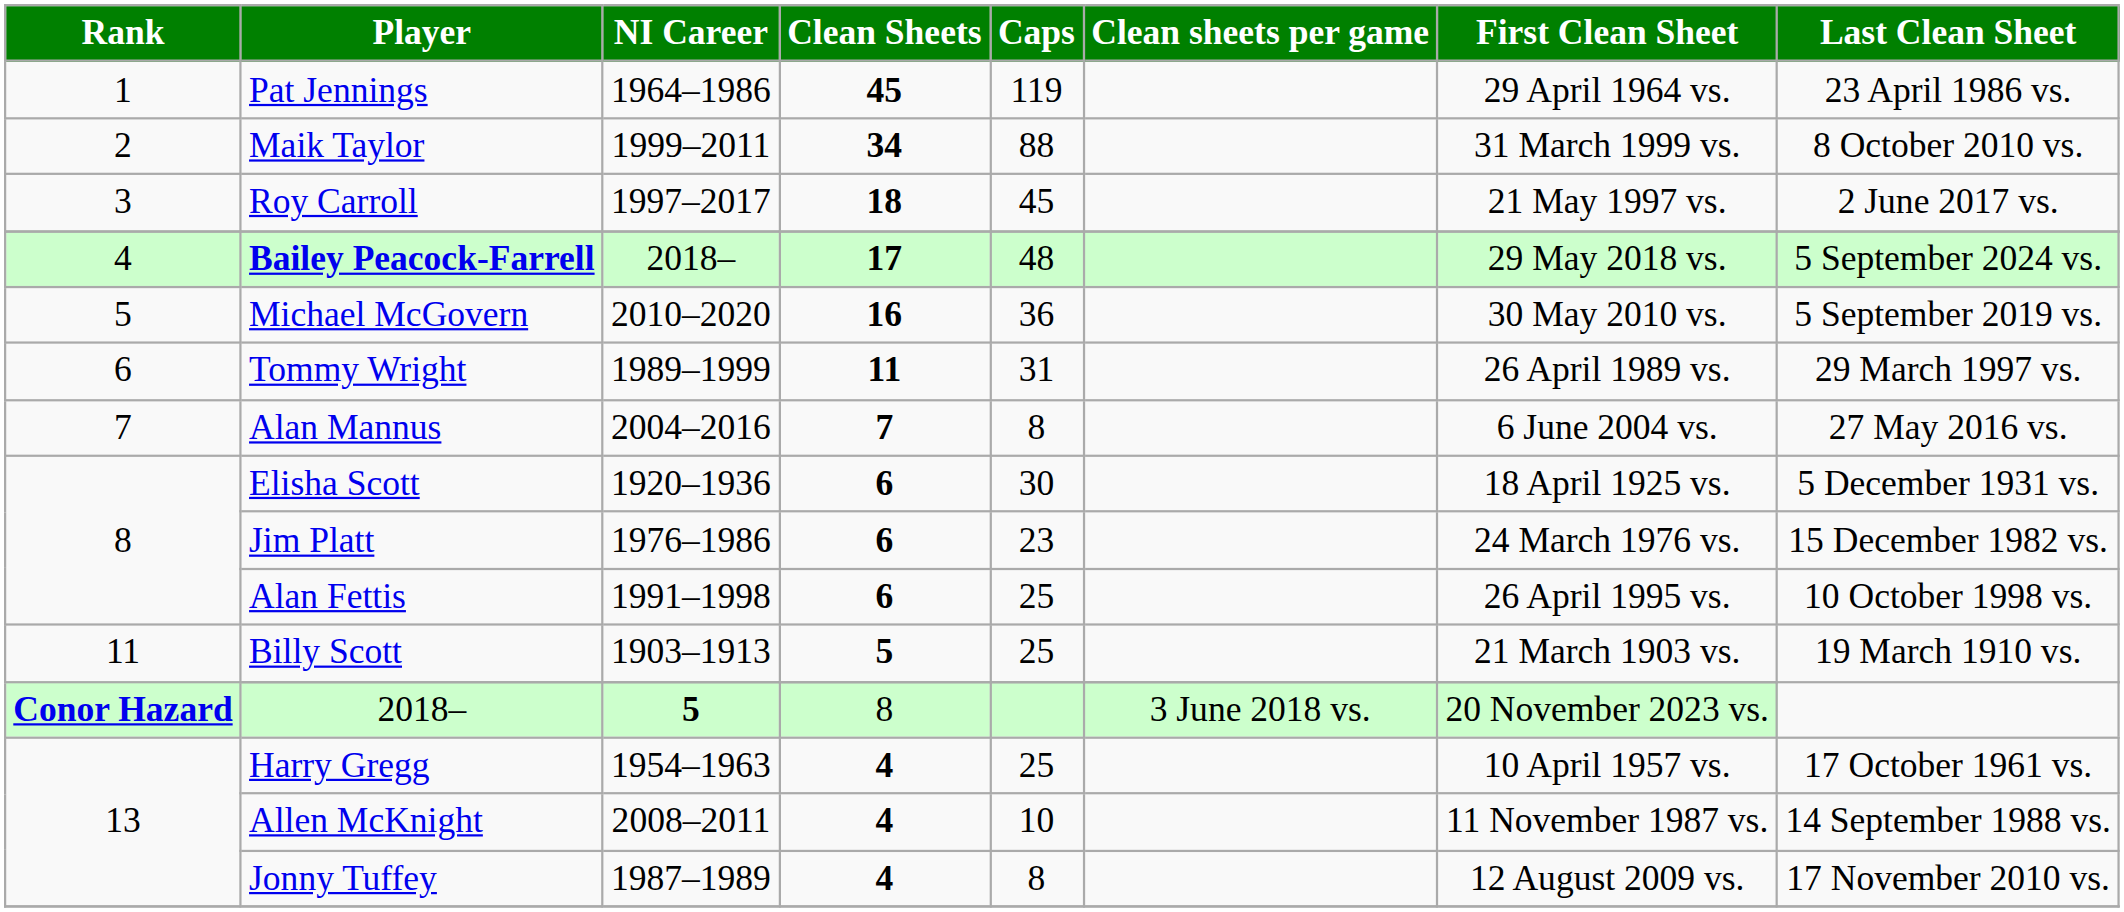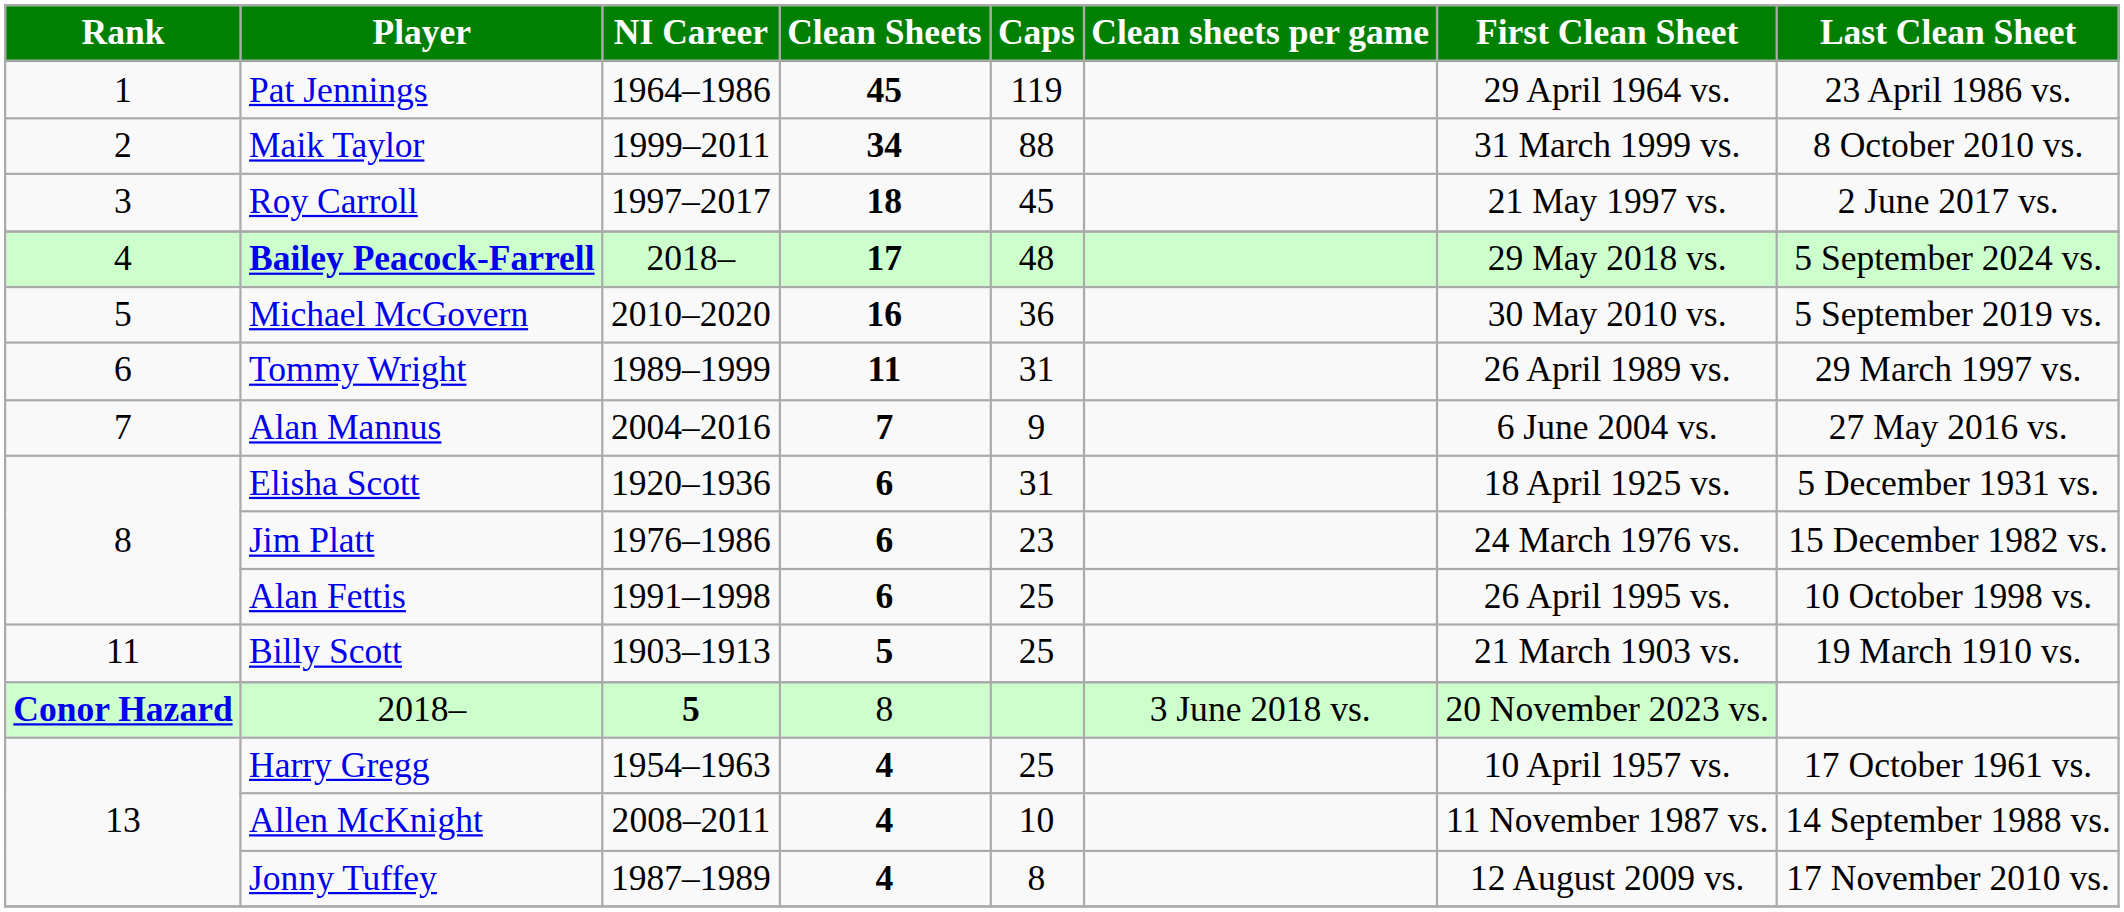Alan Mannus | Caps: 8 -> 9
Elisha Scott | Caps: 30 -> 31
